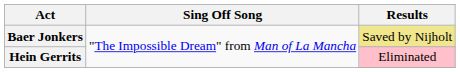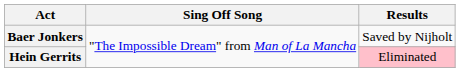Baer Jonkers | Results: khaki background -> no background
